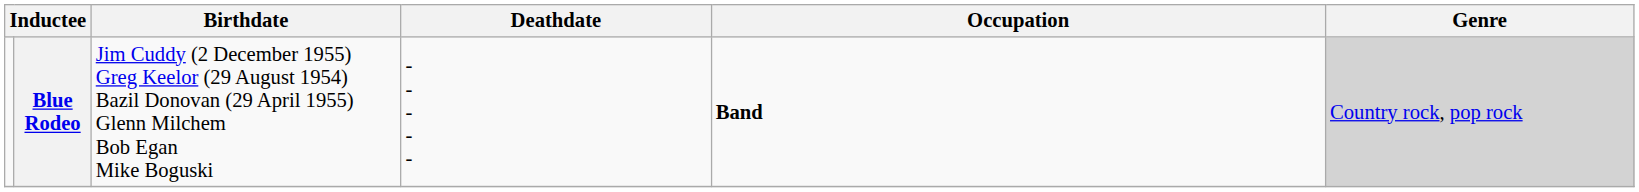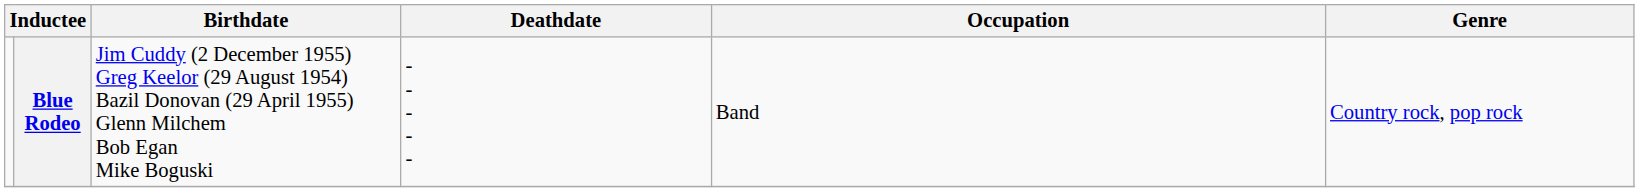Blue Rodeo | Occupation: bold -> normal
Blue Rodeo | Genre: lightgrey background -> no background
